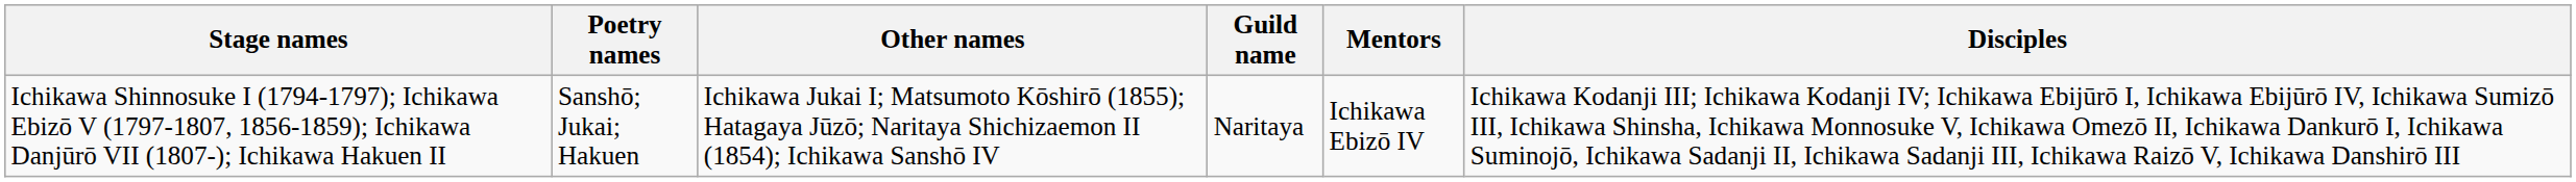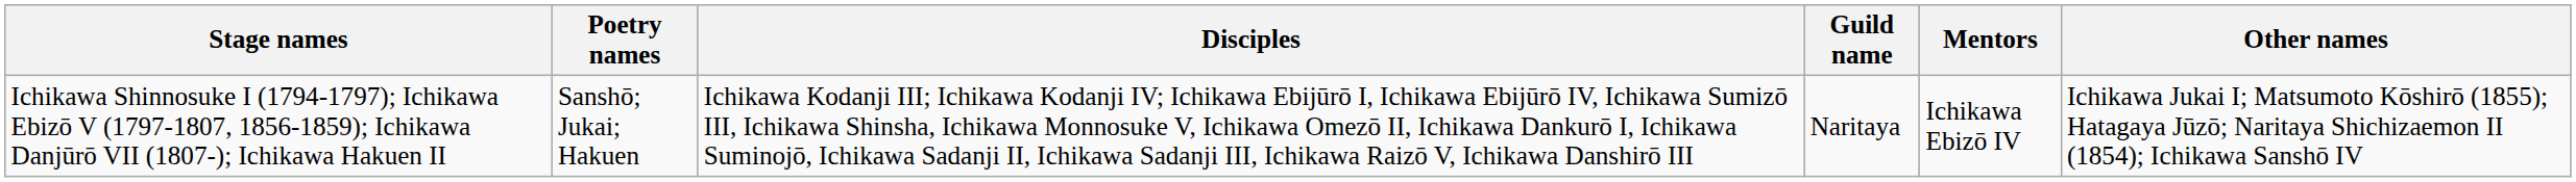columns swapped: Other names <-> Disciples
